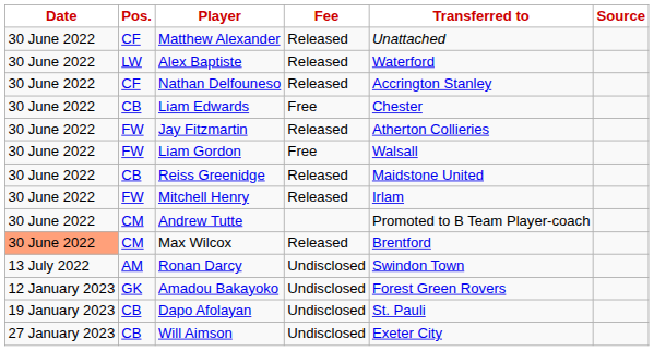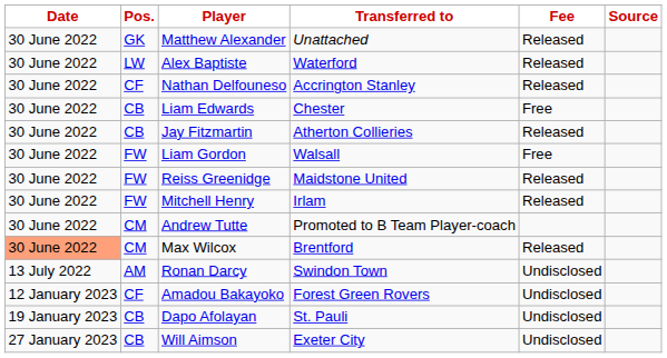columns swapped: Transferred to <-> Fee
Matthew Alexander | Pos.: CF -> GK
Jay Fitzmartin | Pos.: FW -> CB
Reiss Greenidge | Pos.: CB -> FW
Amadou Bakayoko | Pos.: GK -> CF
